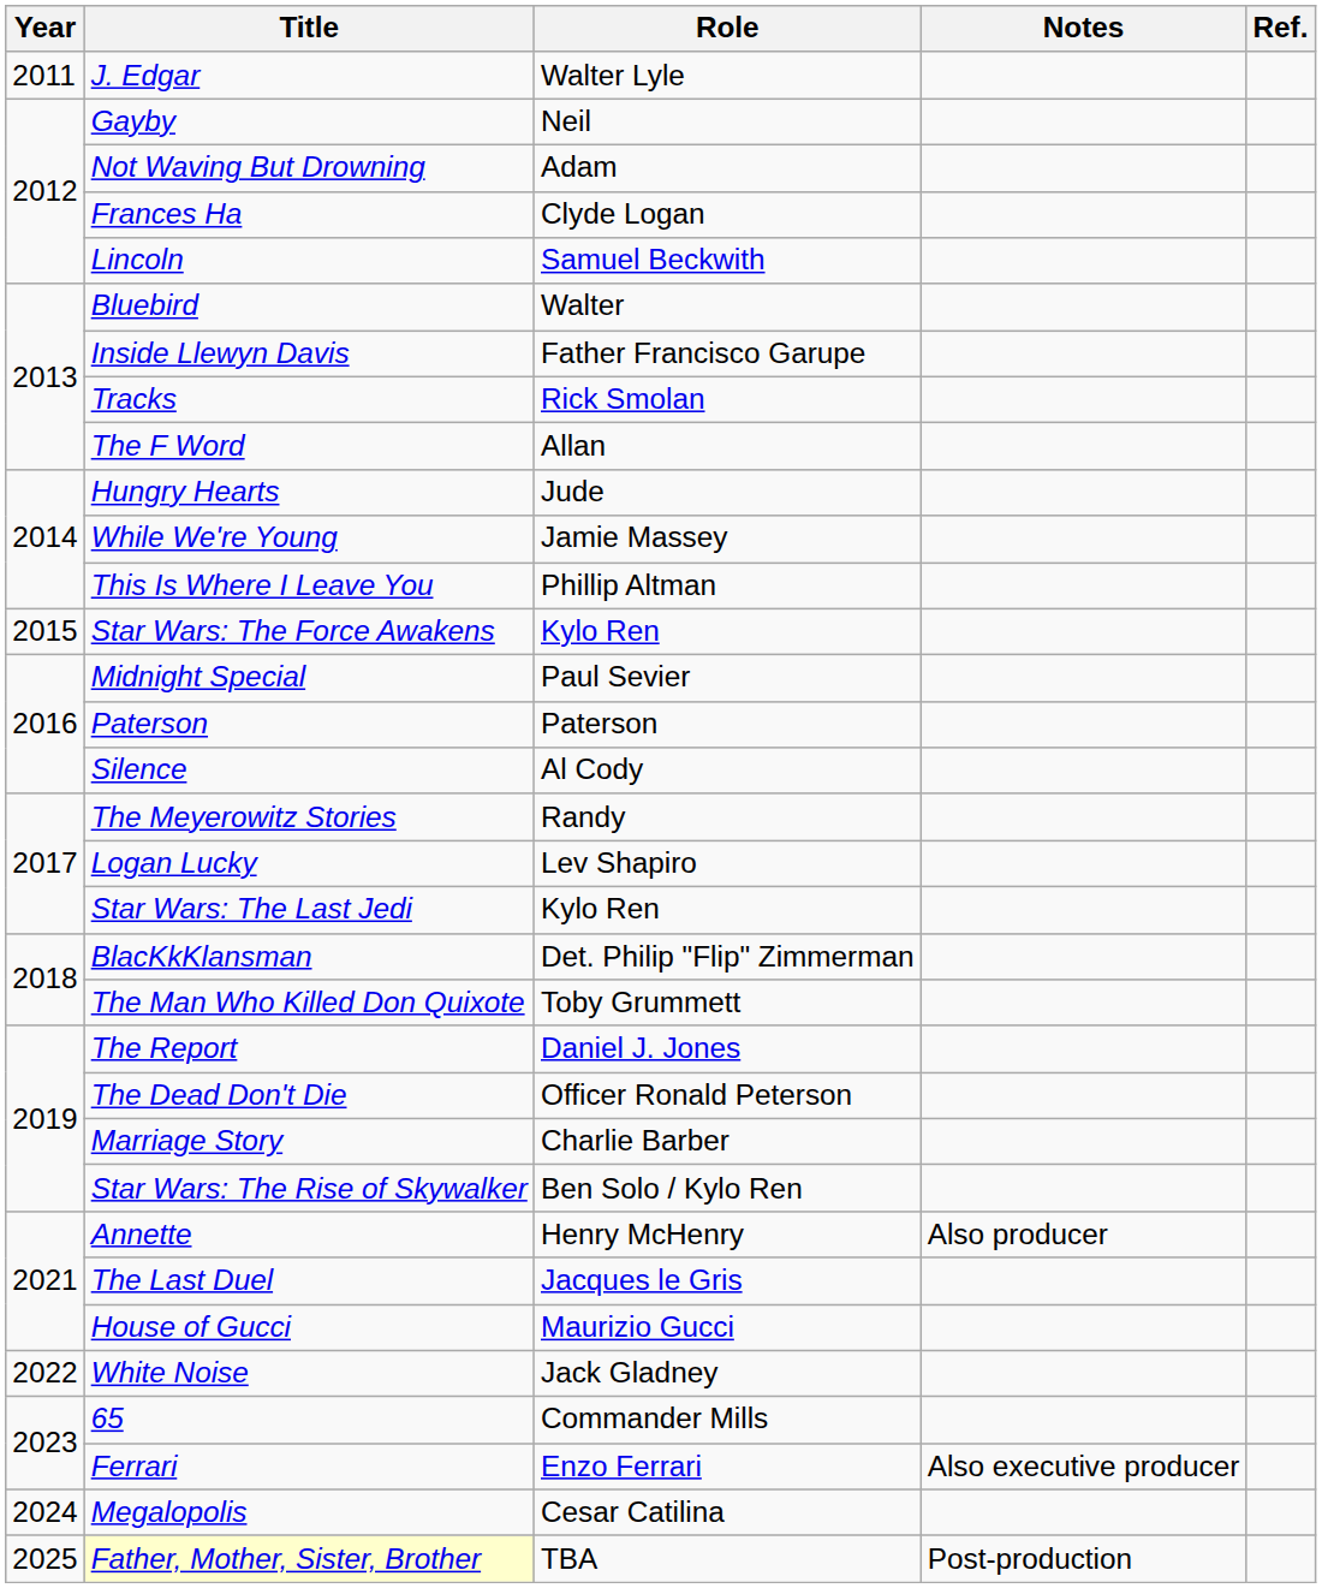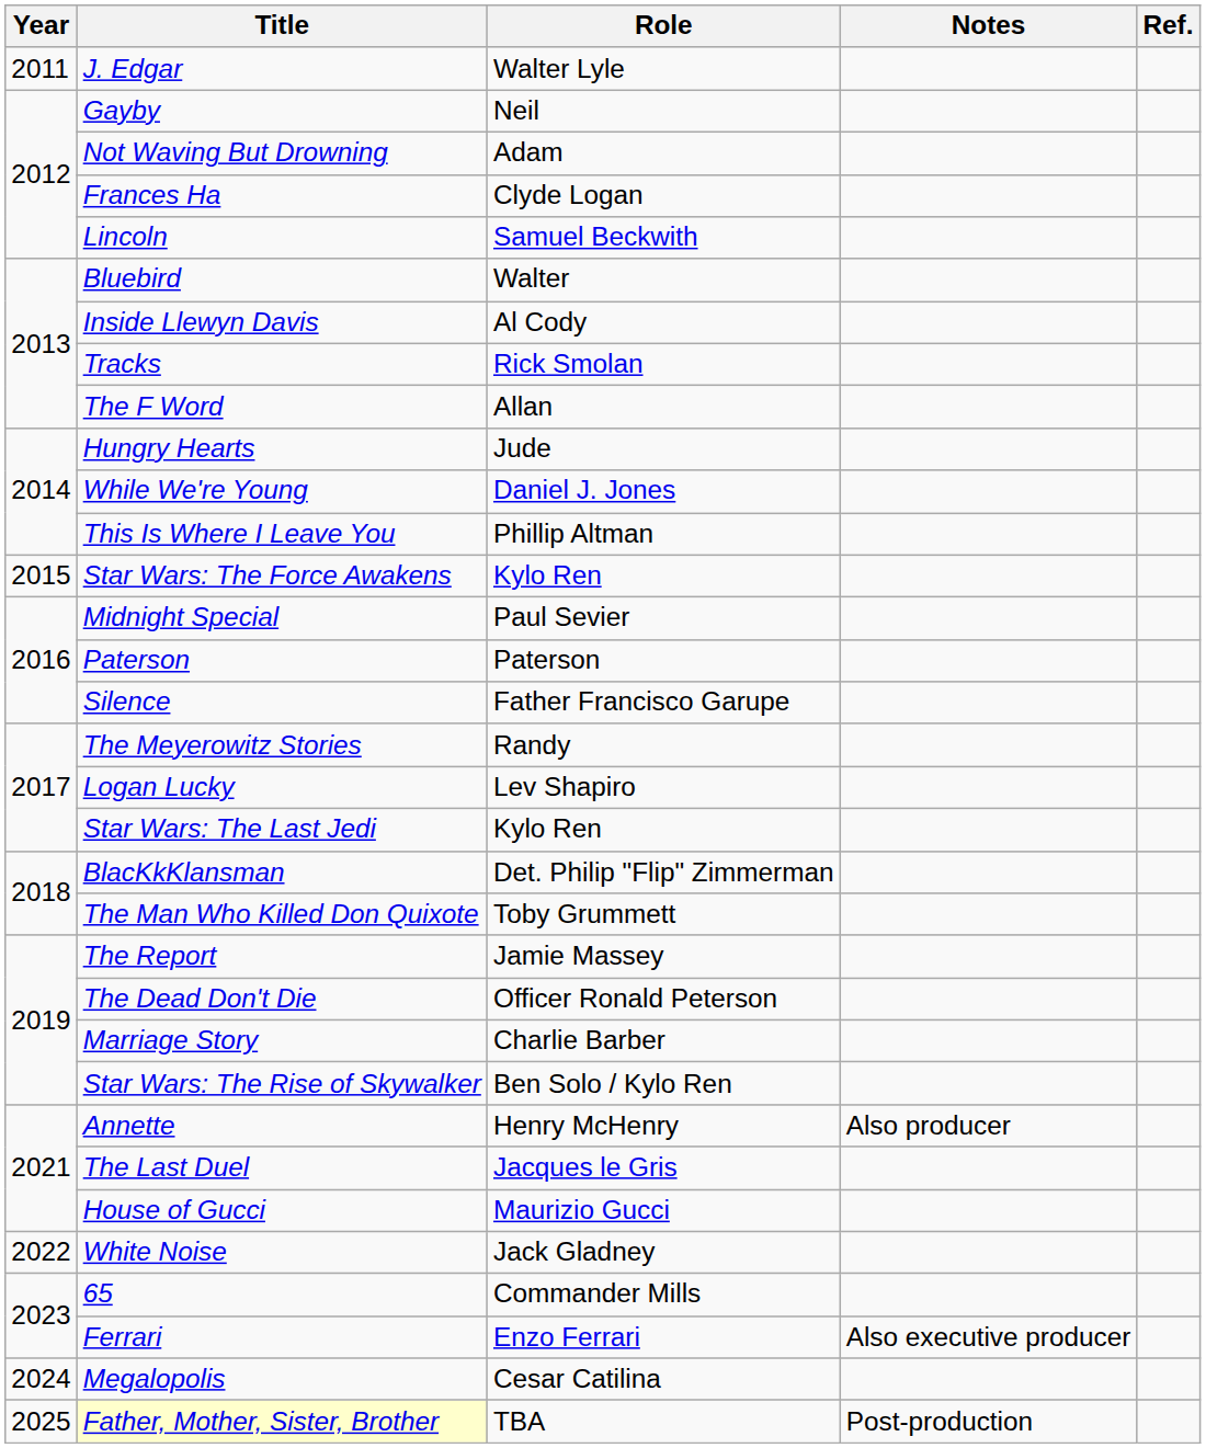Inside Llewyn Davis | Role: Father Francisco Garupe -> Al Cody
While We're Young | Role: Jamie Massey -> Daniel J. Jones
Silence | Role: Al Cody -> Father Francisco Garupe
The Report | Role: Daniel J. Jones -> Jamie Massey
